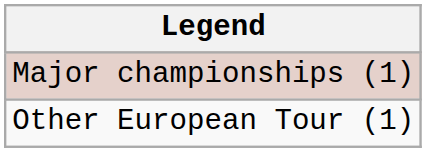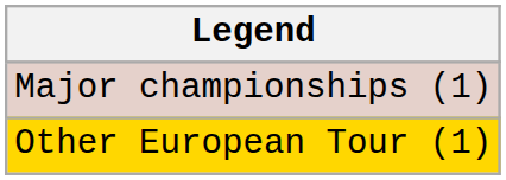row 3 | column 1: no background -> gold background
